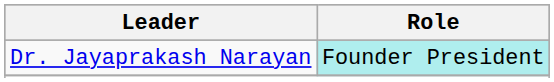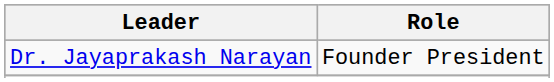Dr. Jayaprakash Narayan | Role: paleturquoise background -> no background
